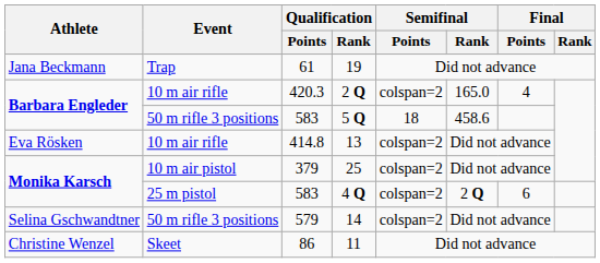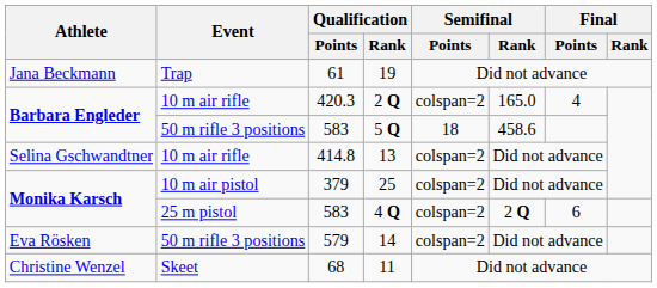13 | Athlete: Eva Rösken -> Selina Gschwandtner
14 | Athlete: Selina Gschwandtner -> Eva Rösken
11 | Qualification / Points: 86 -> 68
